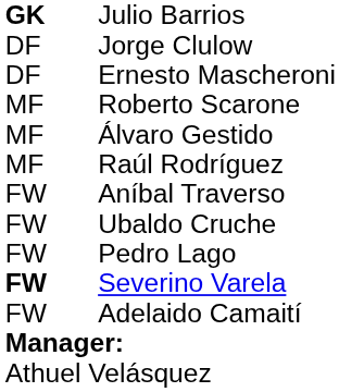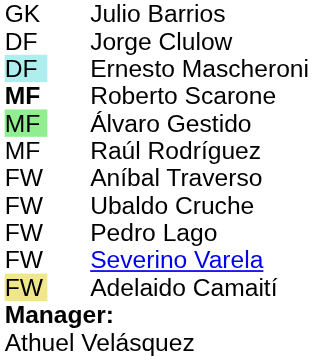Julio Barrios | column 1: bold -> normal
Ernesto Mascheroni | column 1: no background -> paleturquoise background
Roberto Scarone | column 1: normal -> bold
Álvaro Gestido | column 1: no background -> lightgreen background
Severino Varela | column 1: bold -> normal
Adelaido Camaití | column 1: no background -> khaki background
